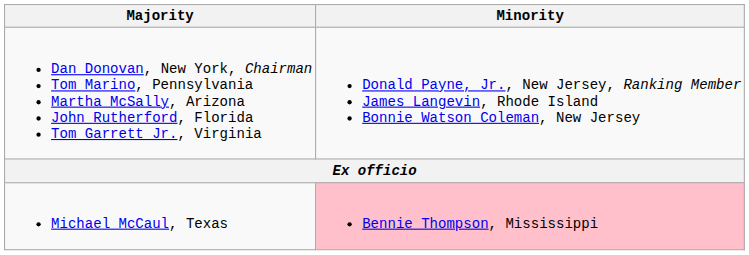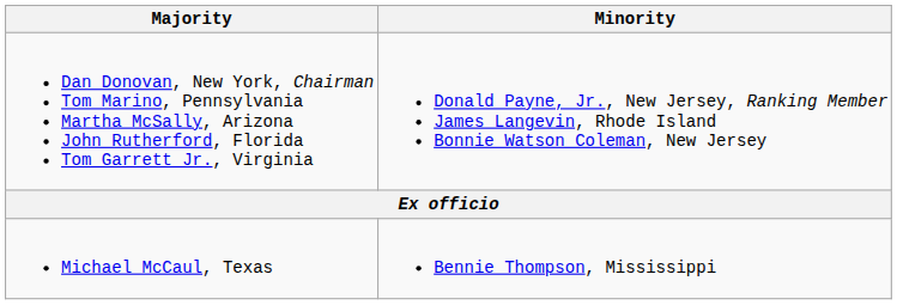Michael McCaul, Texas | Minority: pink background -> no background
